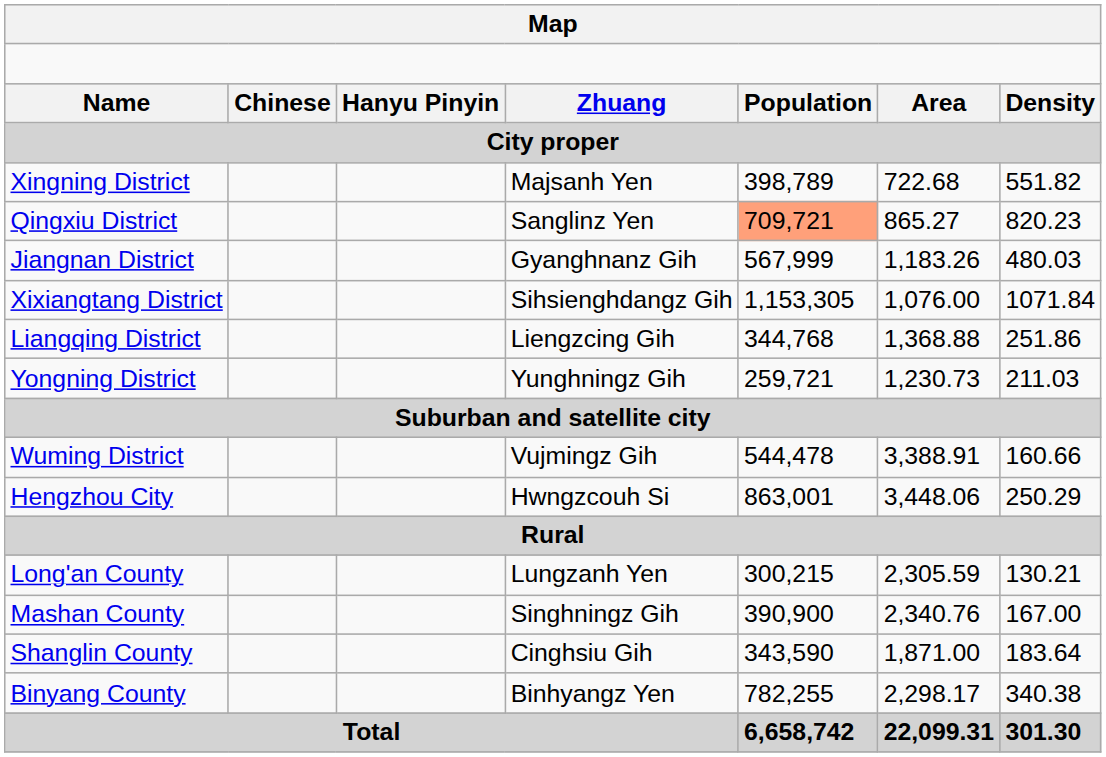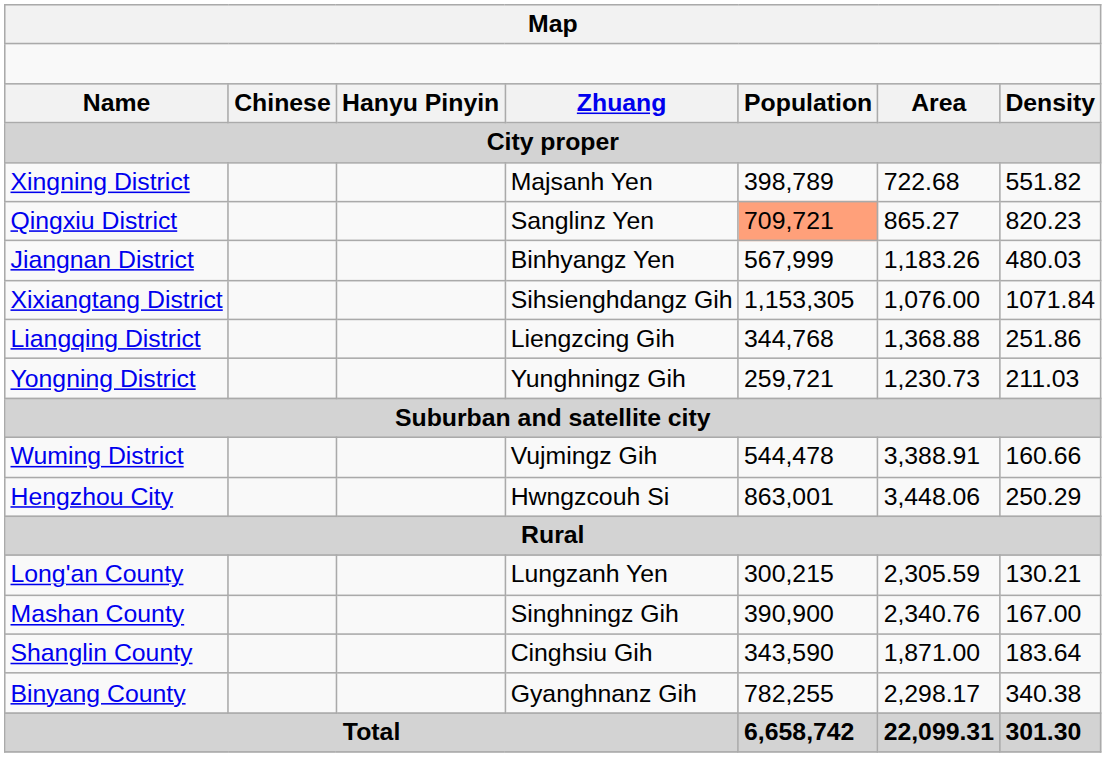Jiangnan District | column 4: Gyanghnanz Gih -> Binhyangz Yen
Binyang County | column 4: Binhyangz Yen -> Gyanghnanz Gih
